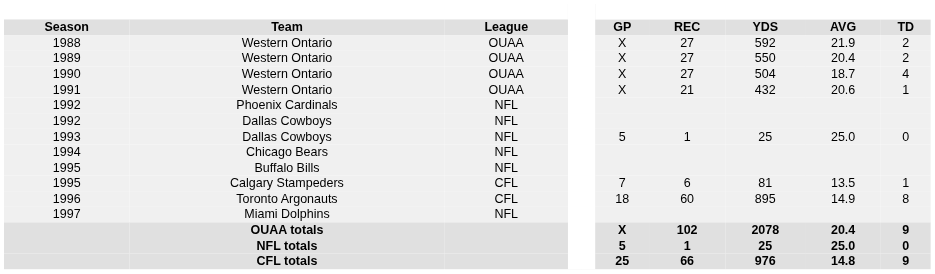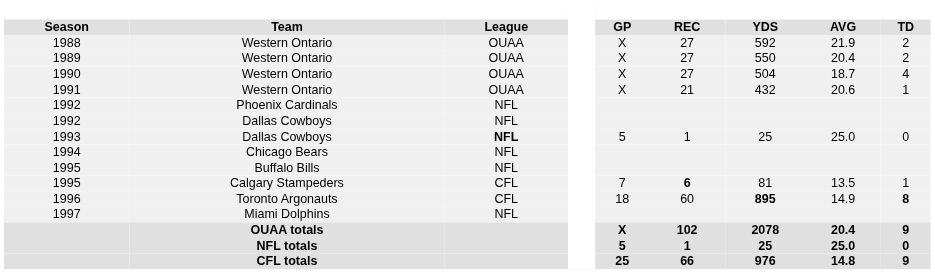1993 | League: normal -> bold
1995 / Calgary Stampeders | REC: normal -> bold
1996 | YDS: normal -> bold
1996 | TD: normal -> bold
